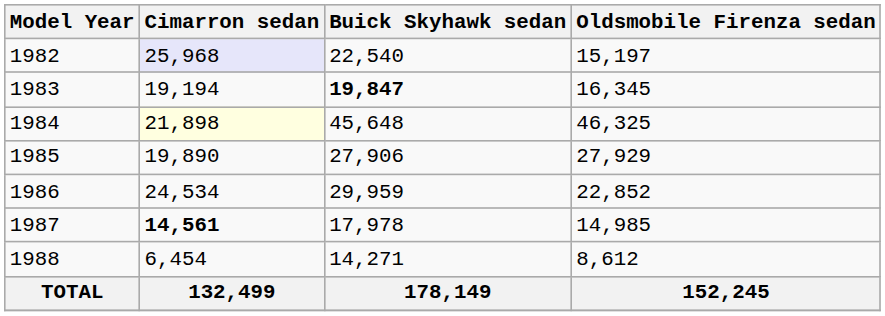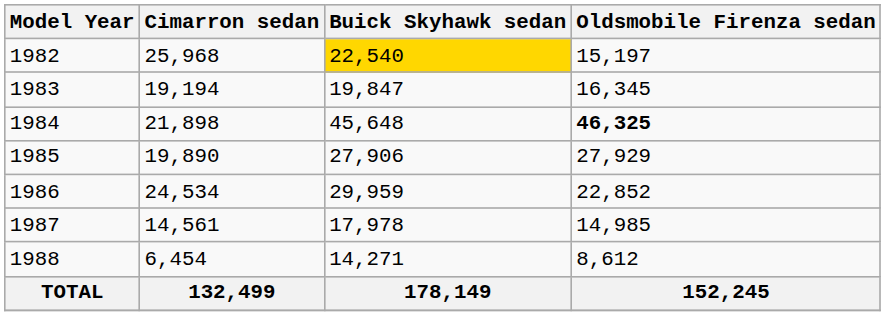1982 | Cimarron sedan: lavender background -> no background
1982 | Buick Skyhawk sedan: no background -> gold background
1983 | Buick Skyhawk sedan: bold -> normal
1984 | Cimarron sedan: lightyellow background -> no background
1984 | Oldsmobile Firenza sedan: normal -> bold
1987 | Cimarron sedan: bold -> normal
